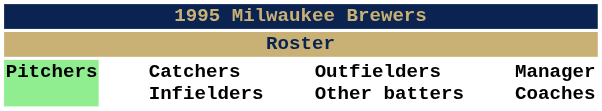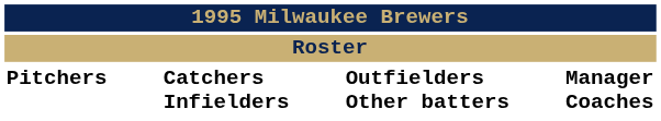Pitchers | column 1: lightgreen background -> no background
